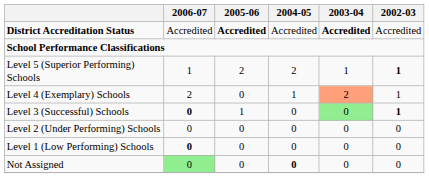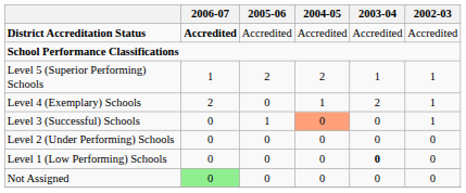District Accreditation Status | 2006-07: normal -> bold
District Accreditation Status | 2005-06: bold -> normal
District Accreditation Status | 2003-04: bold -> normal
Level 5 (Superior Performing) Schools | 2002-03: bold -> normal
Level 4 (Exemplary) Schools | 2003-04: lightsalmon background -> no background
Level 3 (Successful) Schools | 2006-07: bold -> normal
Level 3 (Successful) Schools | 2004-05: no background -> lightsalmon background
Level 3 (Successful) Schools | 2003-04: lightgreen background -> no background
Level 3 (Successful) Schools | 2002-03: bold -> normal
Level 1 (Low Performing) Schools | 2006-07: bold -> normal
Level 1 (Low Performing) Schools | 2003-04: normal -> bold
Not Assigned | 2004-05: bold -> normal
